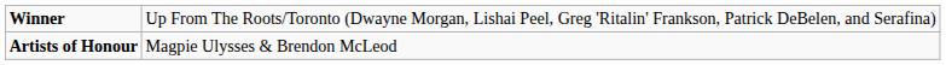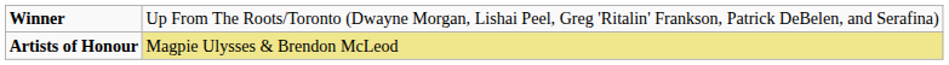Artists of Honour | column 2: no background -> khaki background
